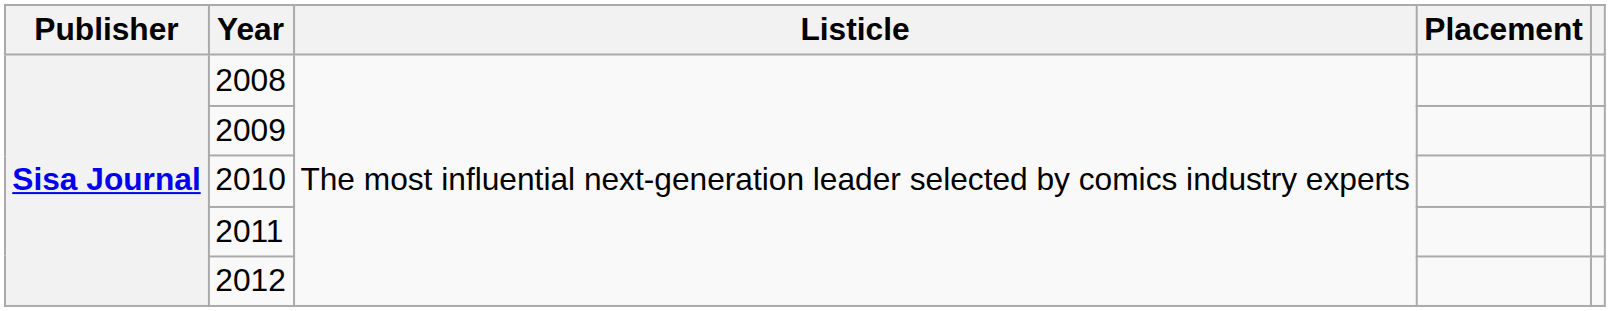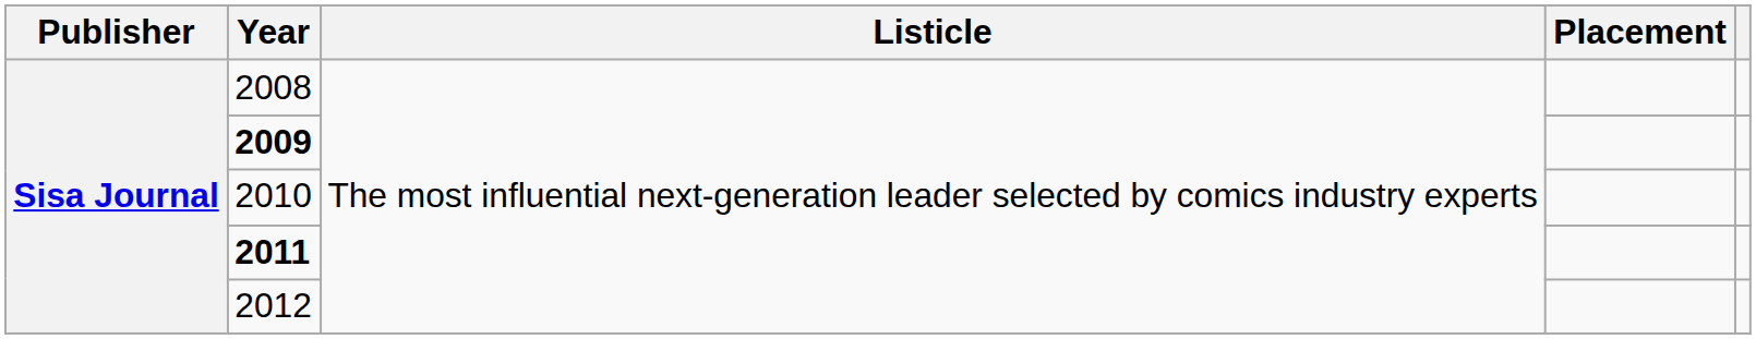2009 | Year: normal -> bold
2011 | Year: normal -> bold
